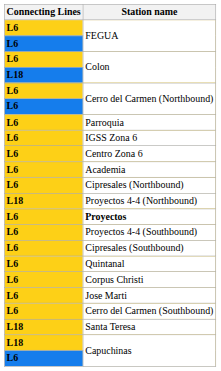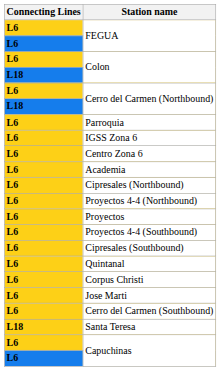row 7 | Connecting Lines: L6 -> L18
row 13 | Connecting Lines: L18 -> L6
row 14 | Station name: bold -> normal
row 22 | Connecting Lines: L18 -> L6
